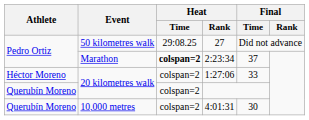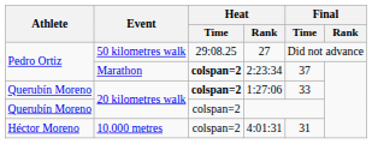1:27:06 | Athlete: Héctor Moreno -> Querubín Moreno
1:27:06 | Heat / Time: normal -> bold
4:01:31 | Athlete: Querubín Moreno -> Héctor Moreno
4:01:31 | Final / Time: 30 -> 31
